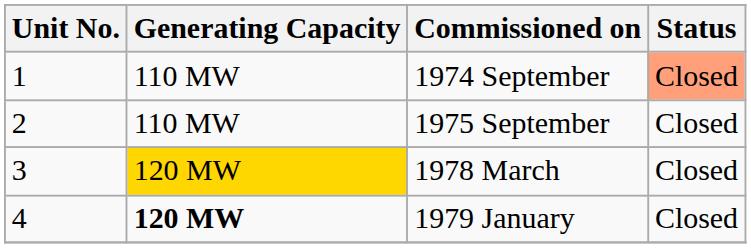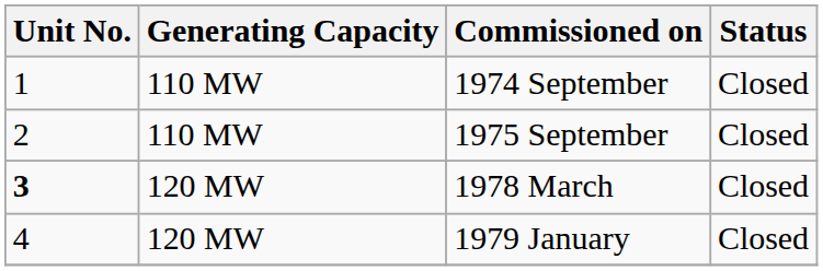1974 September | Status: lightsalmon background -> no background
1978 March | Unit No.: normal -> bold
1978 March | Generating Capacity: gold background -> no background
1979 January | Generating Capacity: bold -> normal
